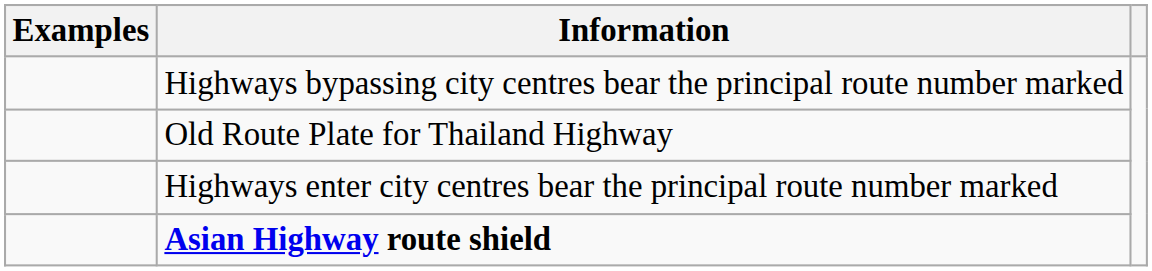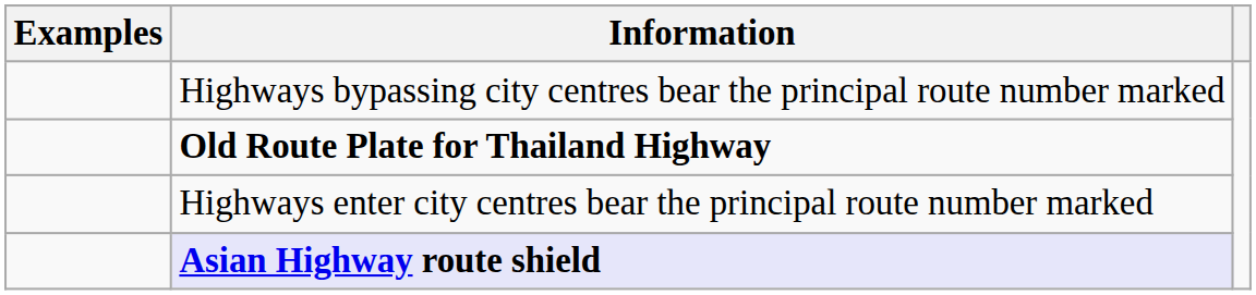Old Route Plate for Thailand Highway | Information: normal -> bold
Asian Highway route shield | Information: no background -> lavender background
